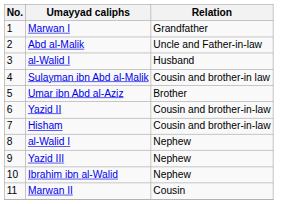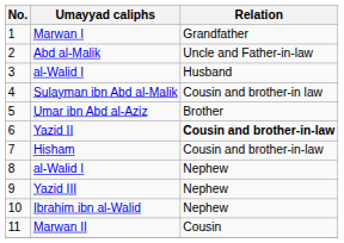Yazid II | Relation: normal -> bold
